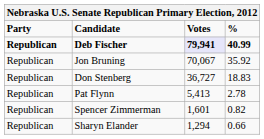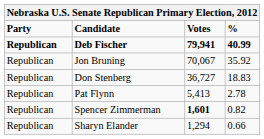Deb Fischer | Votes: lavender background -> no background
Spencer Zimmerman | Votes: normal -> bold
